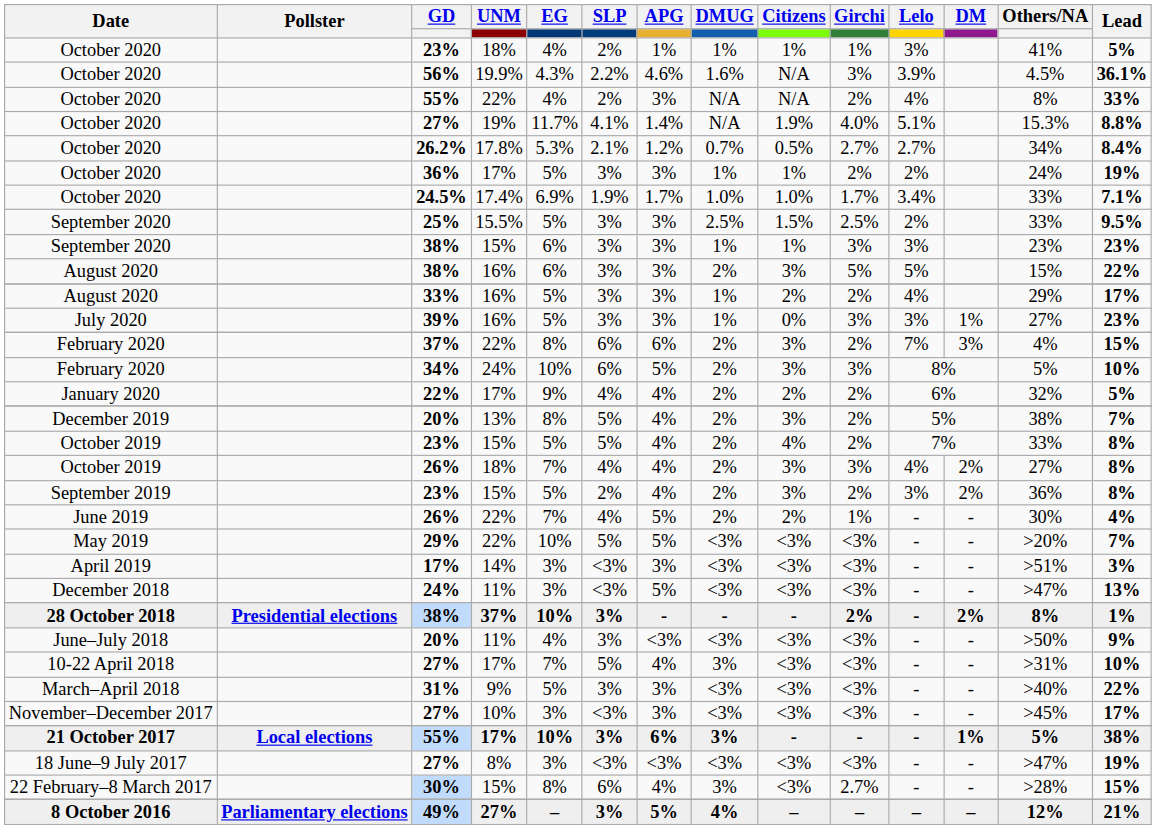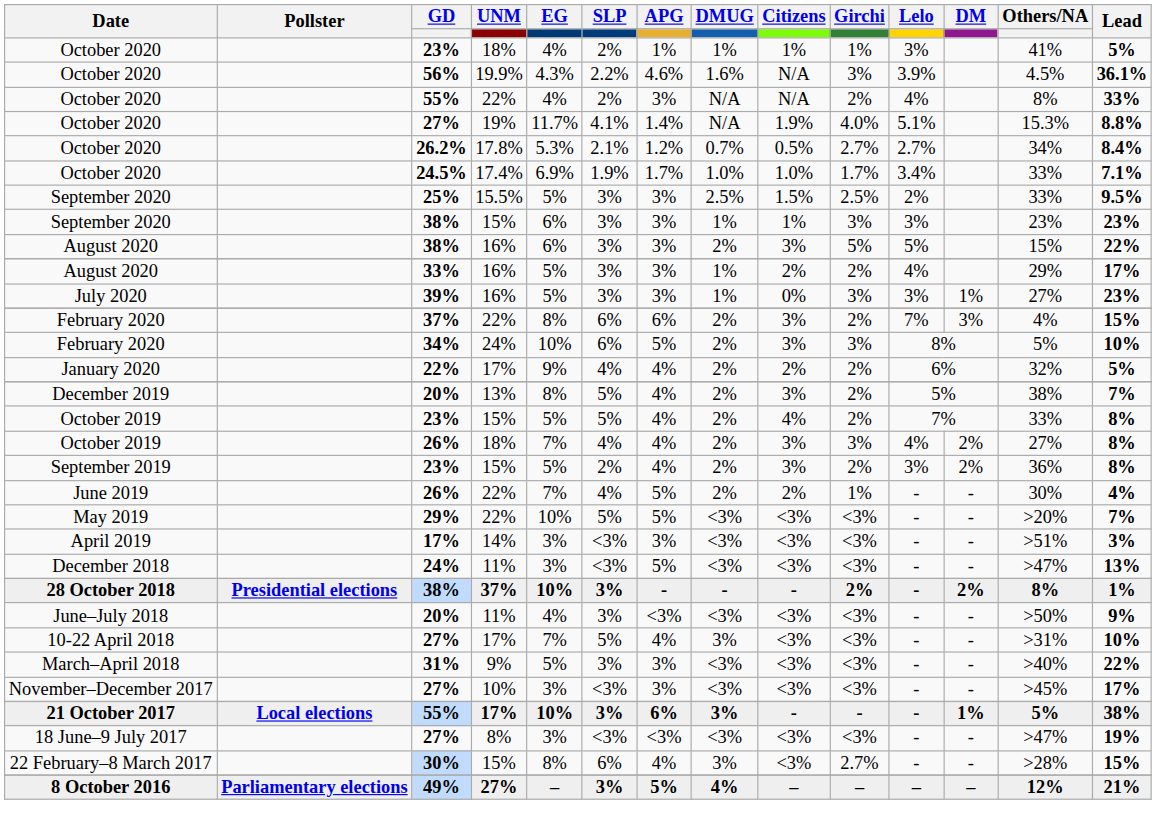- row: October 2020 | 36% | 17% | 5% | 3% | 3% | 1% | 1% | 2% | 2% | 24% | 19%
